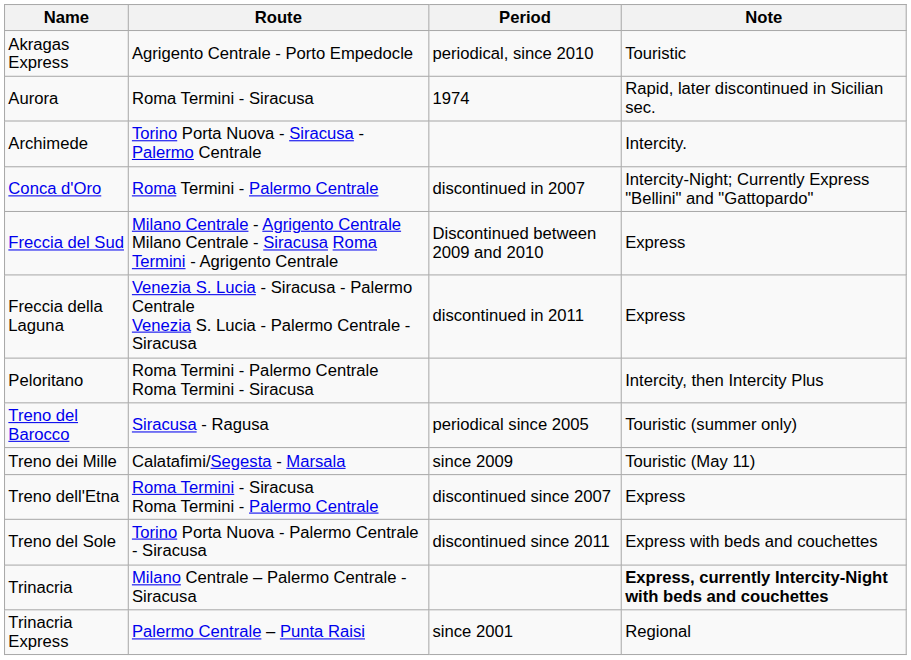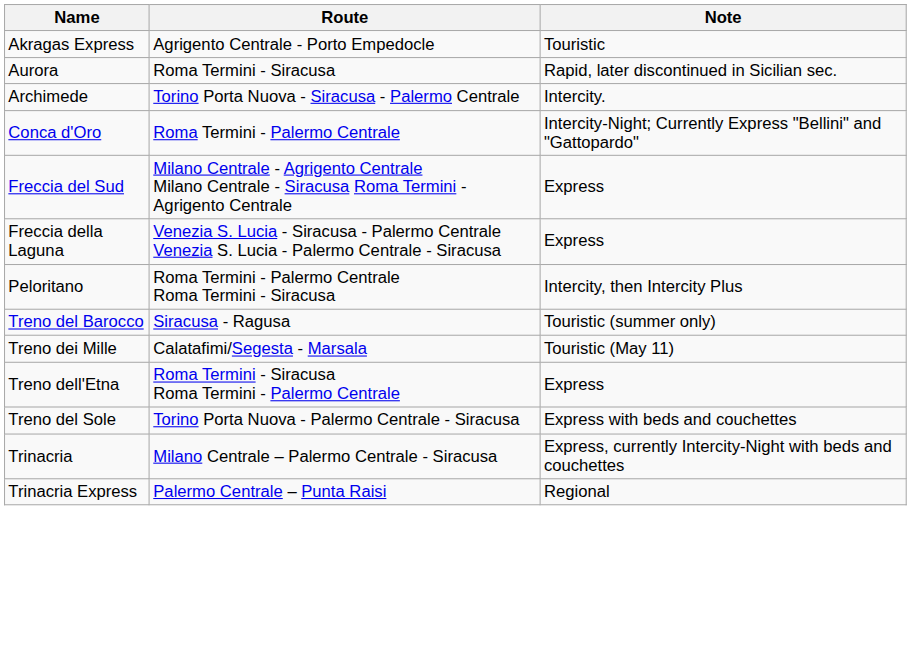- column: Period | periodical, since 2010 | 1974 | discontinued in 2007 | Discontinued between 2009 and 2010 | discontinued in 2011 | periodical since 2005 | since 2009 | discontinued since 2007 | discontinued since 2011 | since 2001
Trinacria | Note: bold -> normal
